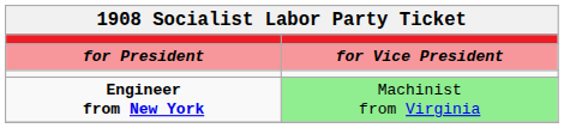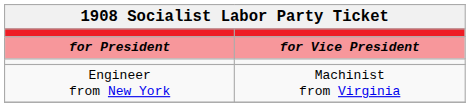Engineer from New York | column 1: bold -> normal
Engineer from New York | column 2: lightgreen background -> no background
